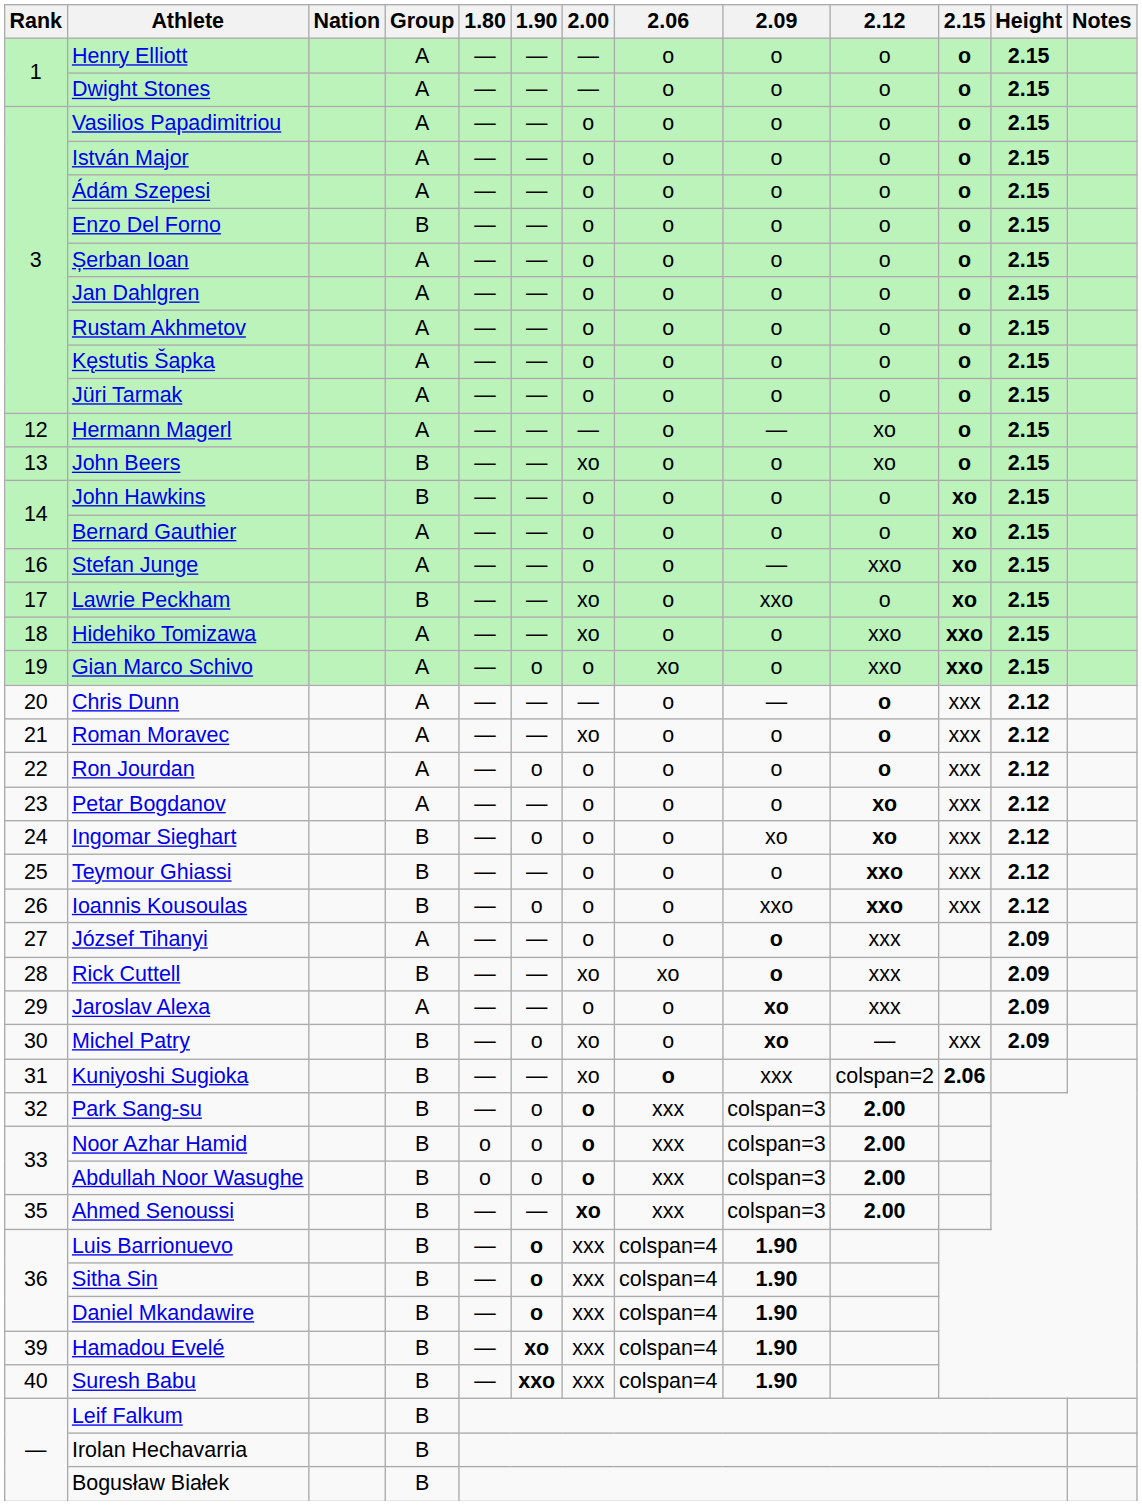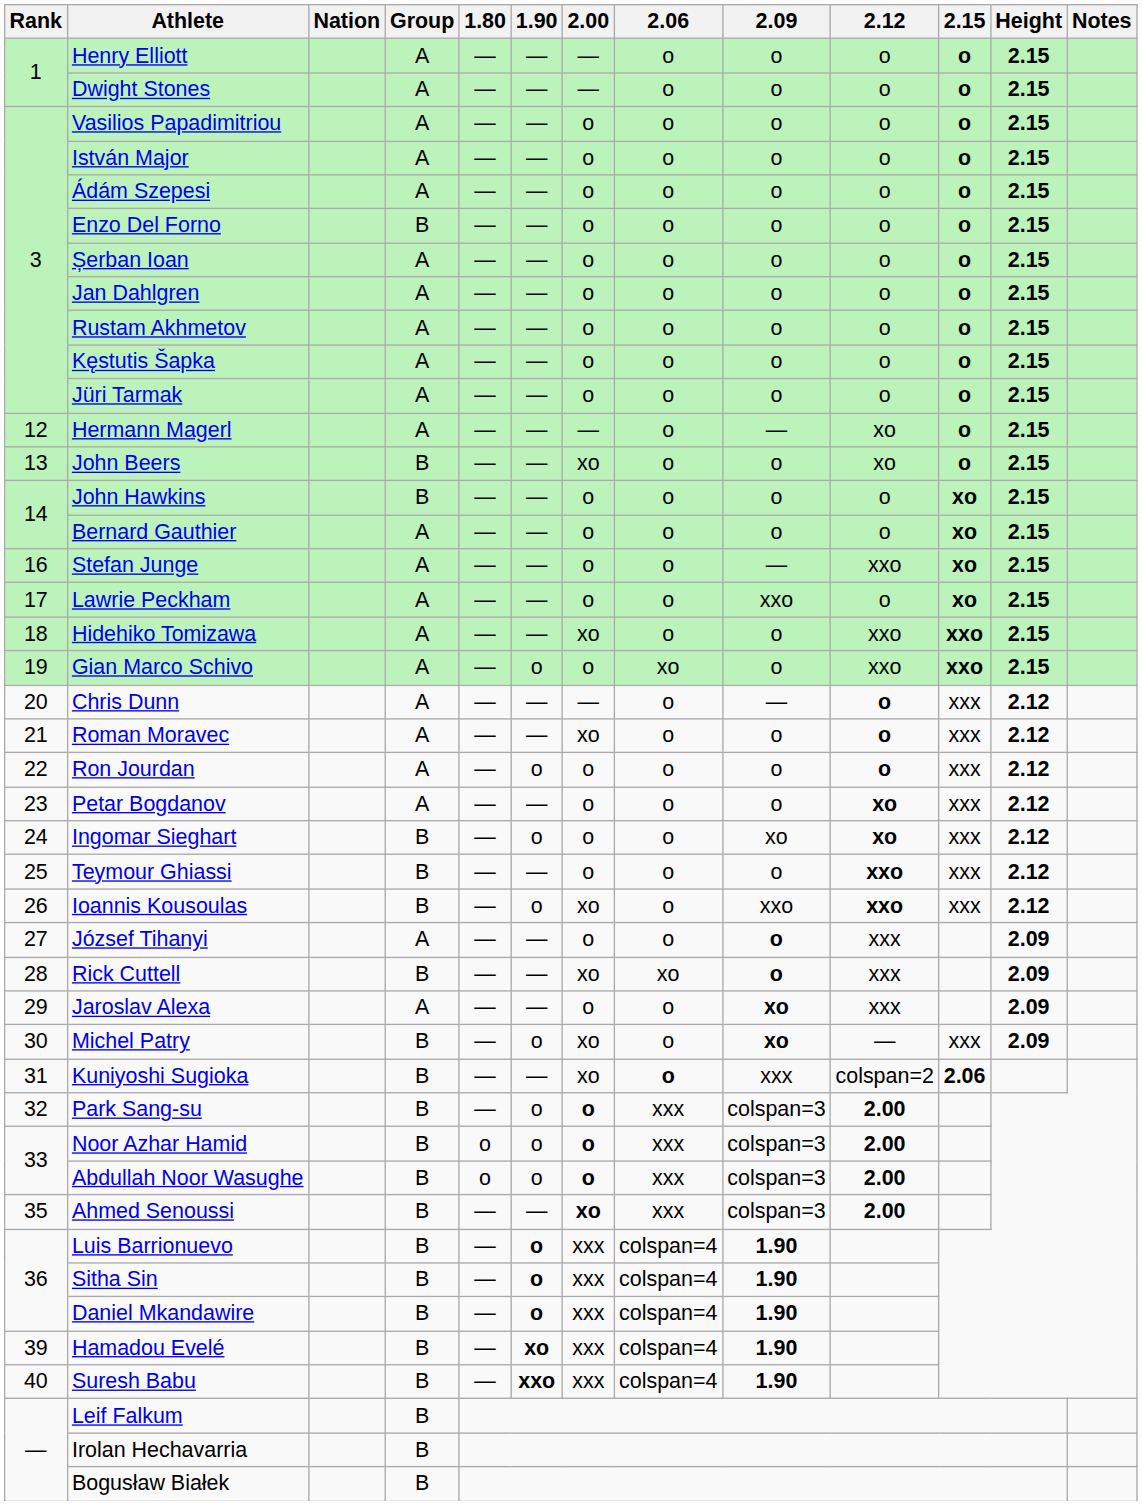Lawrie Peckham | Group: B -> A
Lawrie Peckham | 2.00: xo -> o
Ioannis Kousoulas | 2.00: o -> xo
